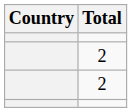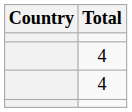row 3 | Total: 2 -> 4
row 4 | Total: 2 -> 4
